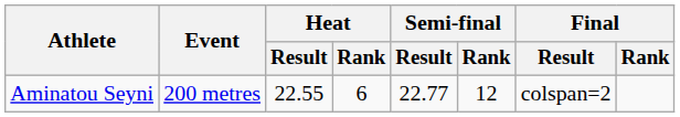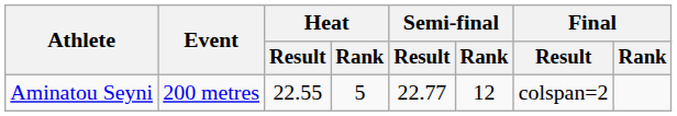Aminatou Seyni | Heat / Rank: 6 -> 5
